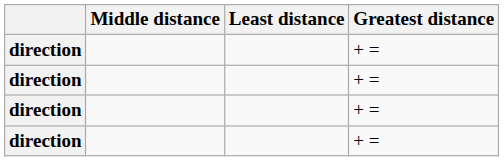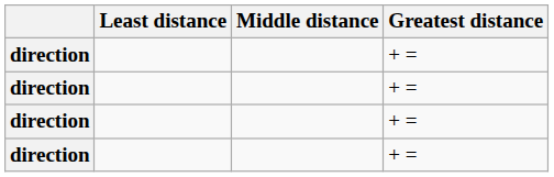columns swapped: Least distance <-> Middle distance
